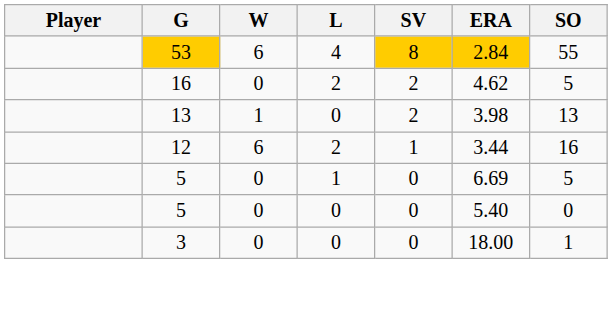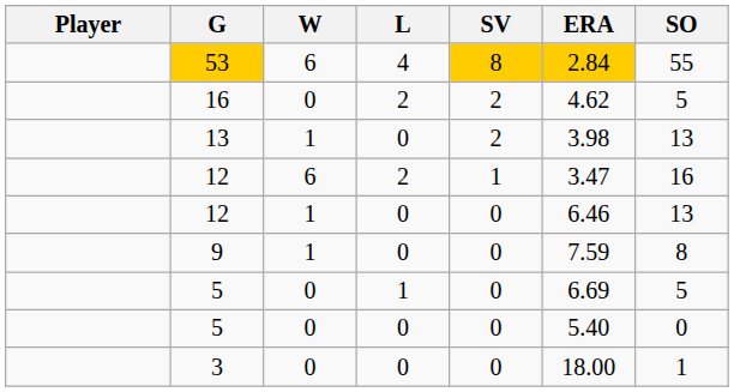12 / 2 | ERA: 3.44 -> 3.47
+ row: 12 | 1 | 0 | 0 | 6.46 | 13
+ row: 9 | 1 | 0 | 0 | 7.59 | 8
